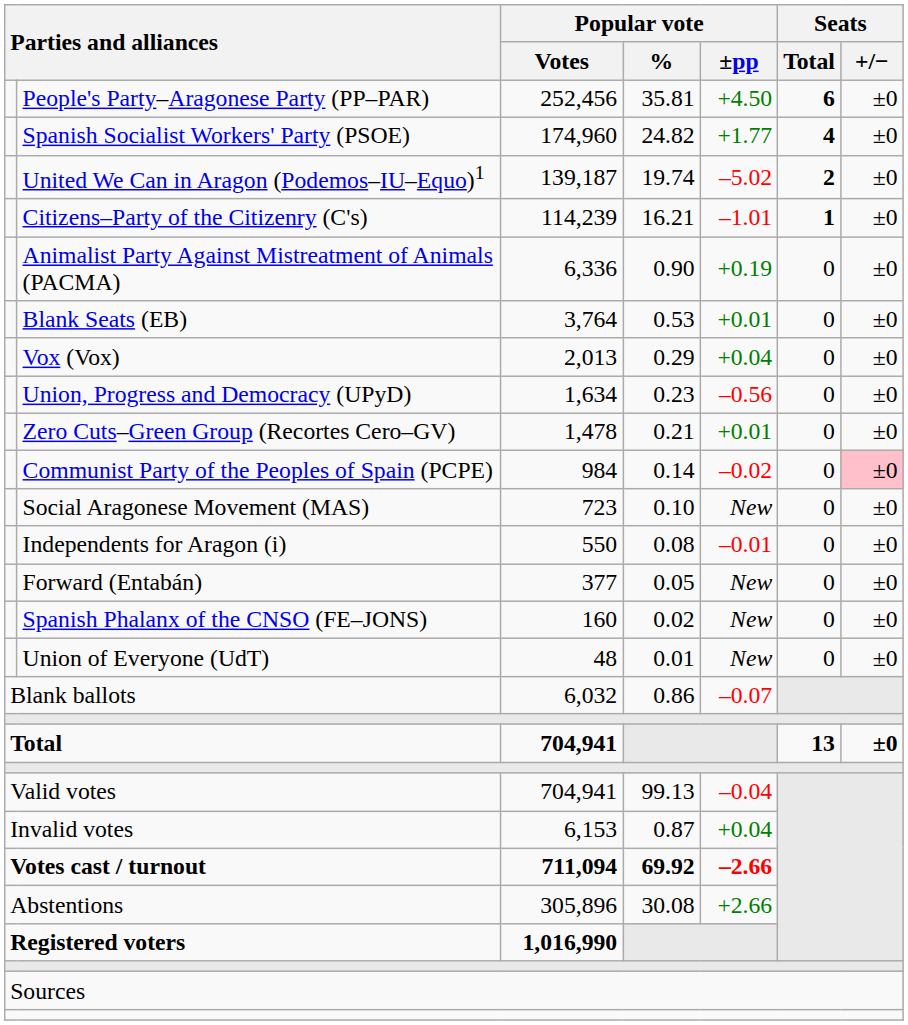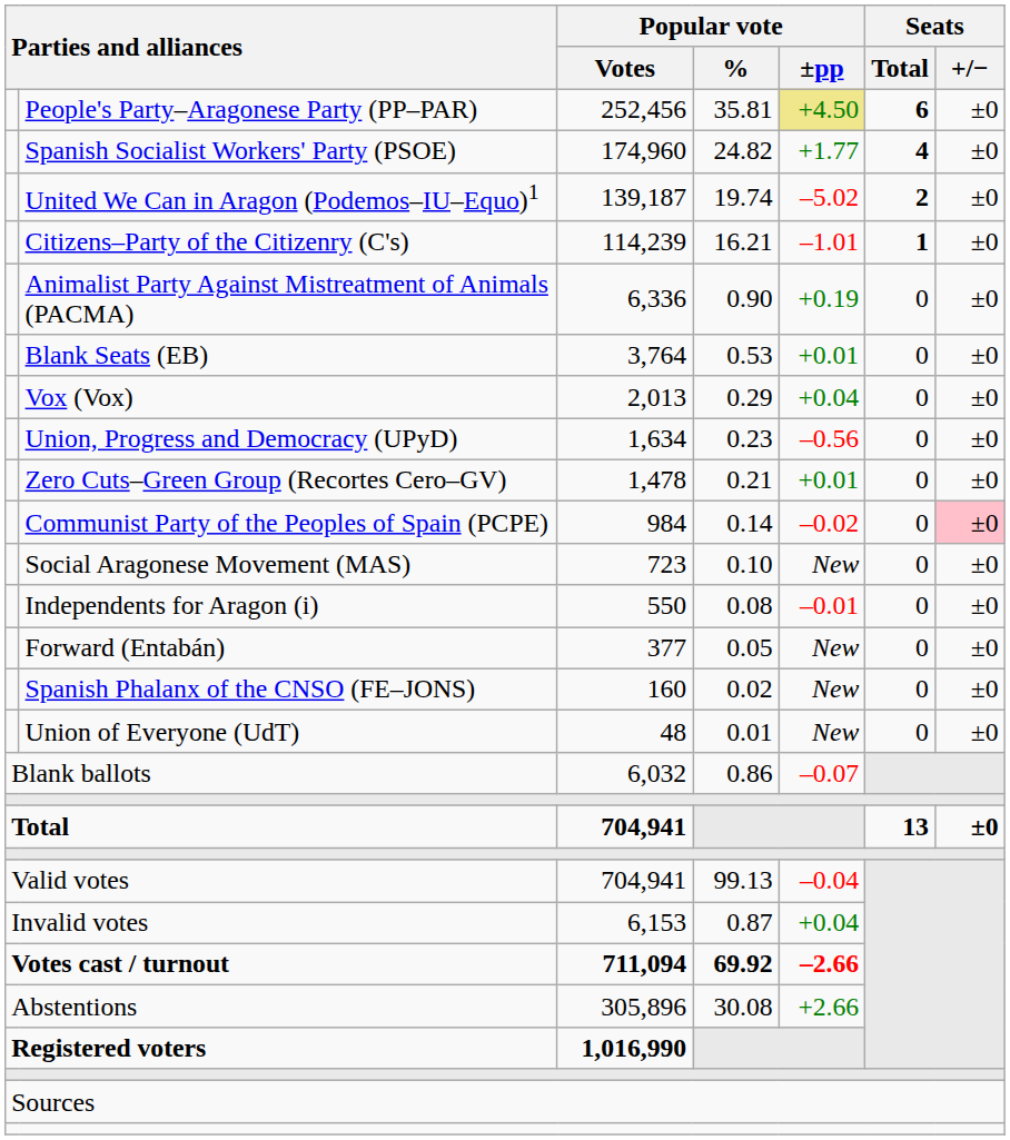People's Party–Aragonese Party (PP–PAR) | Popular vote / ±pp: no background -> khaki background
